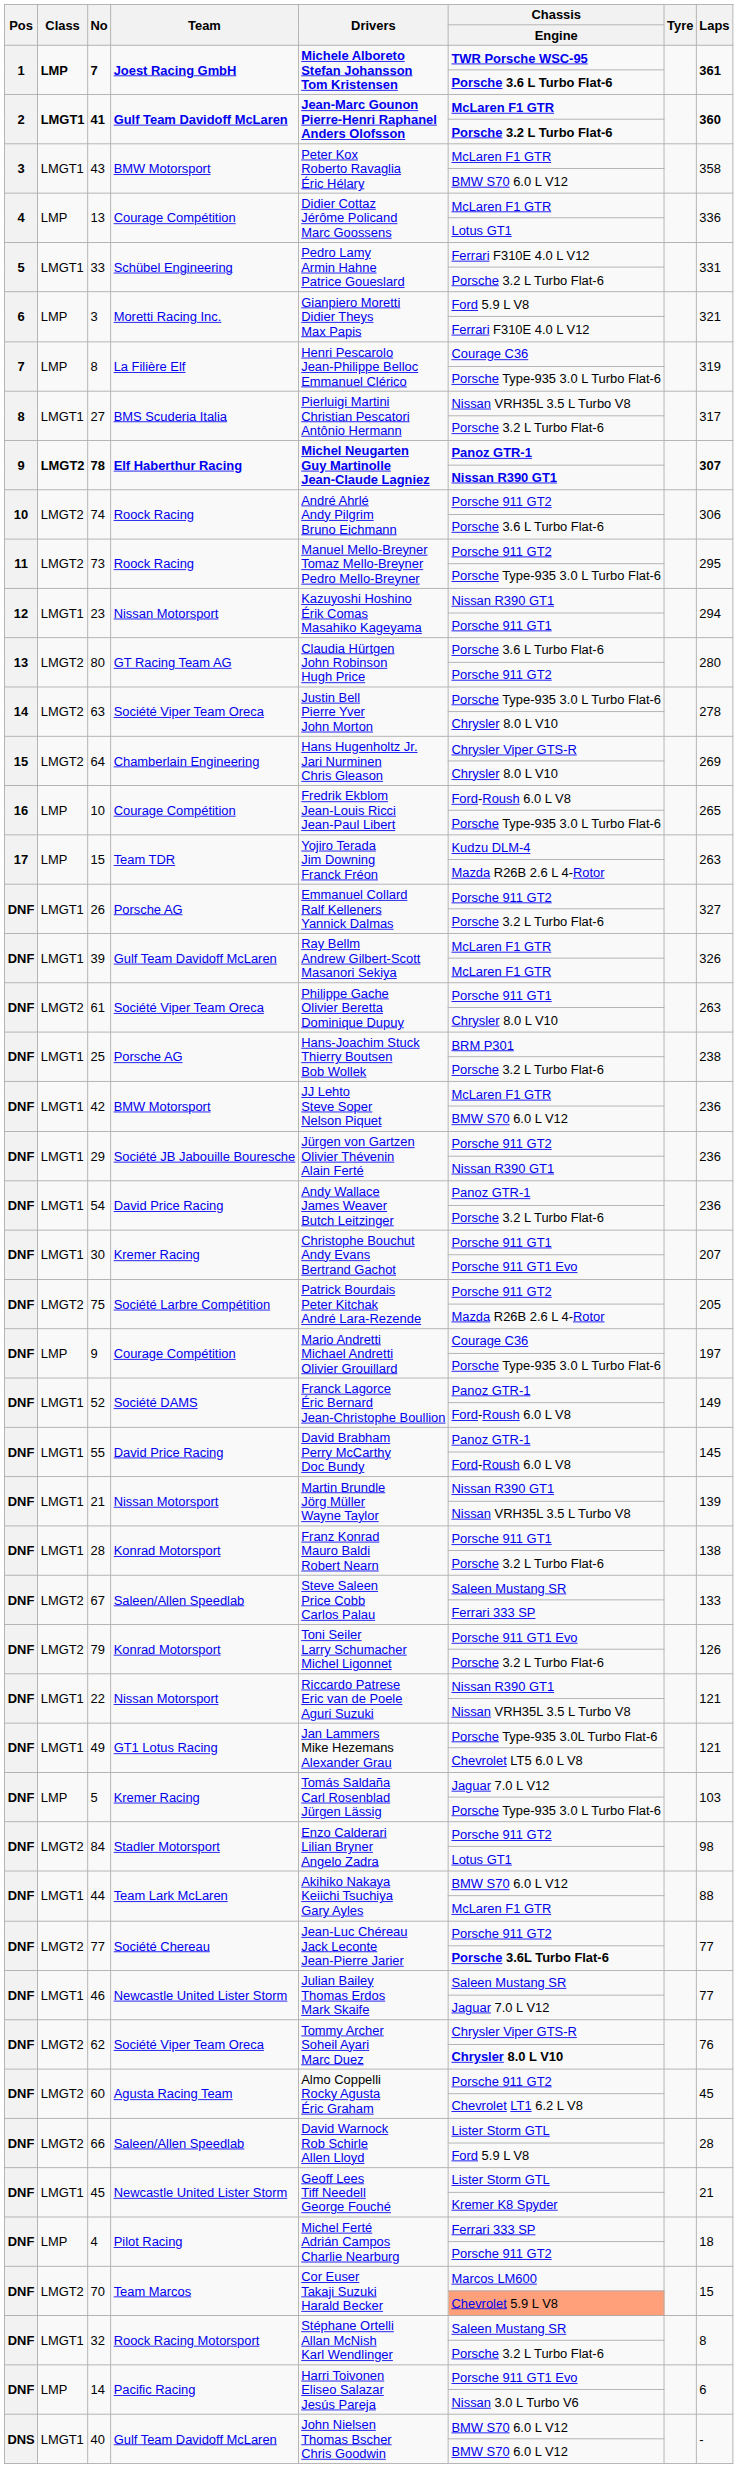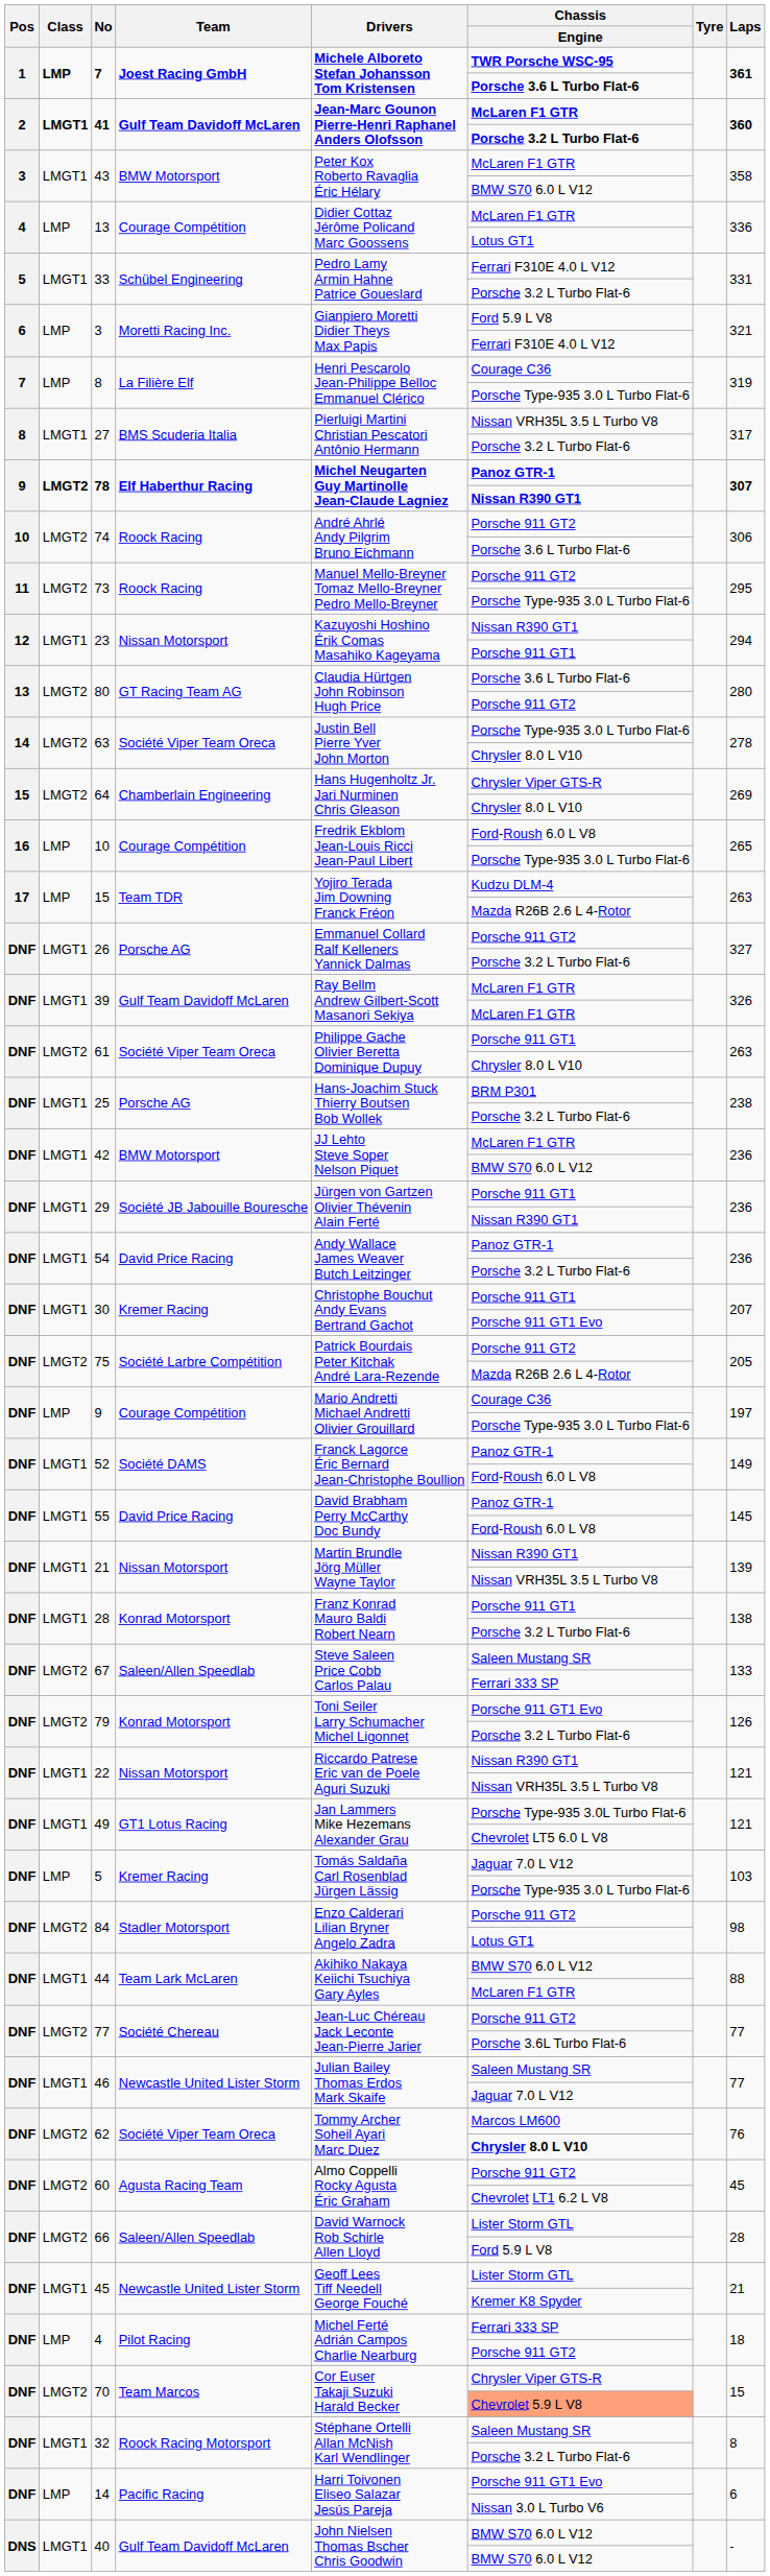row 47 | Chassis / Engine: Porsche 911 GT2 -> Porsche 911 GT1
row 80 | Chassis / Engine: bold -> normal
row 83 | Chassis / Engine: Chrysler Viper GTS-R -> Marcos LM600
row 93 | Chassis / Engine: Marcos LM600 -> Chrysler Viper GTS-R
